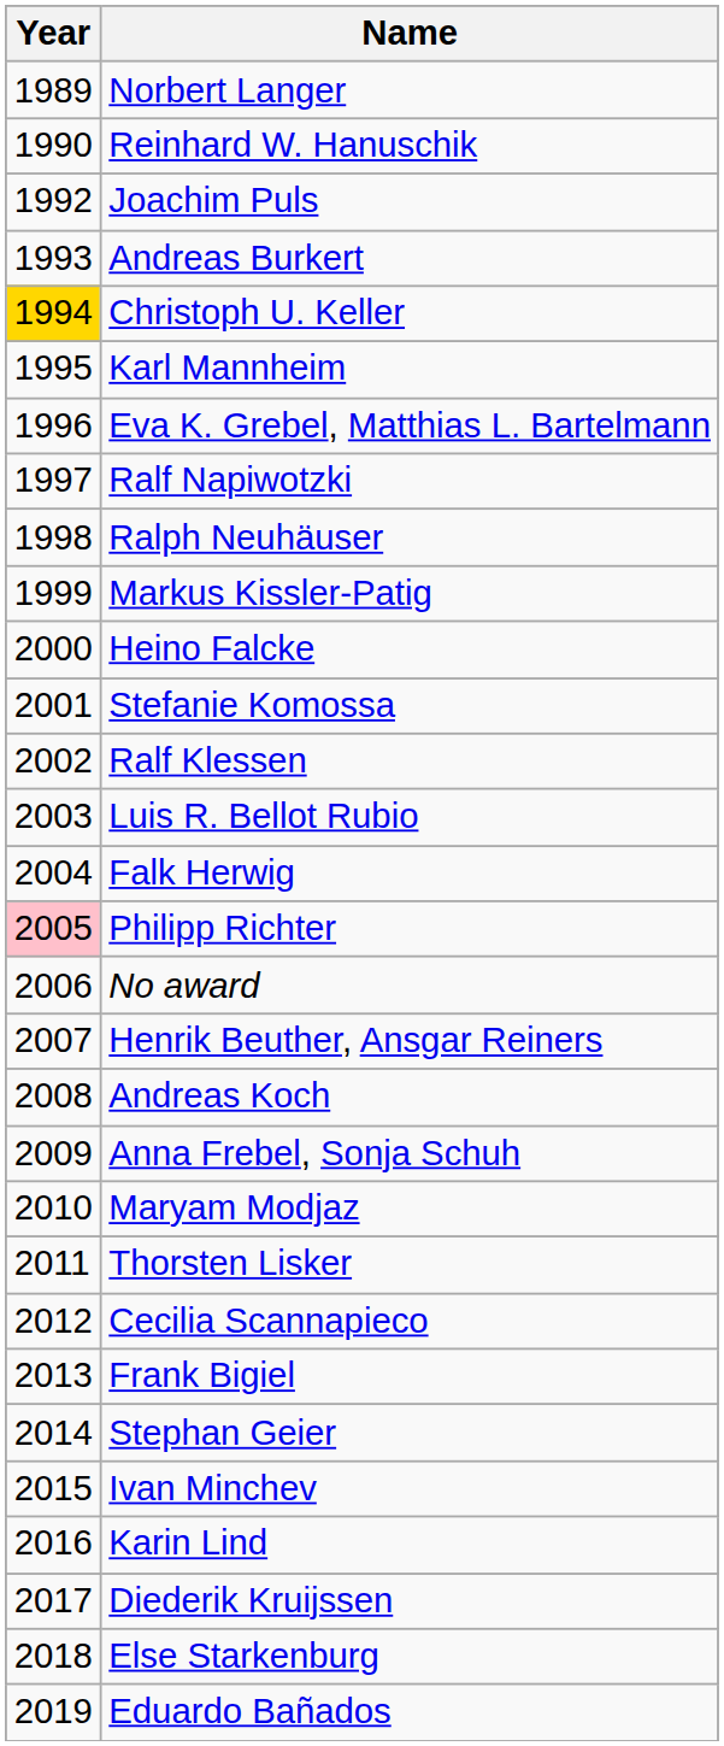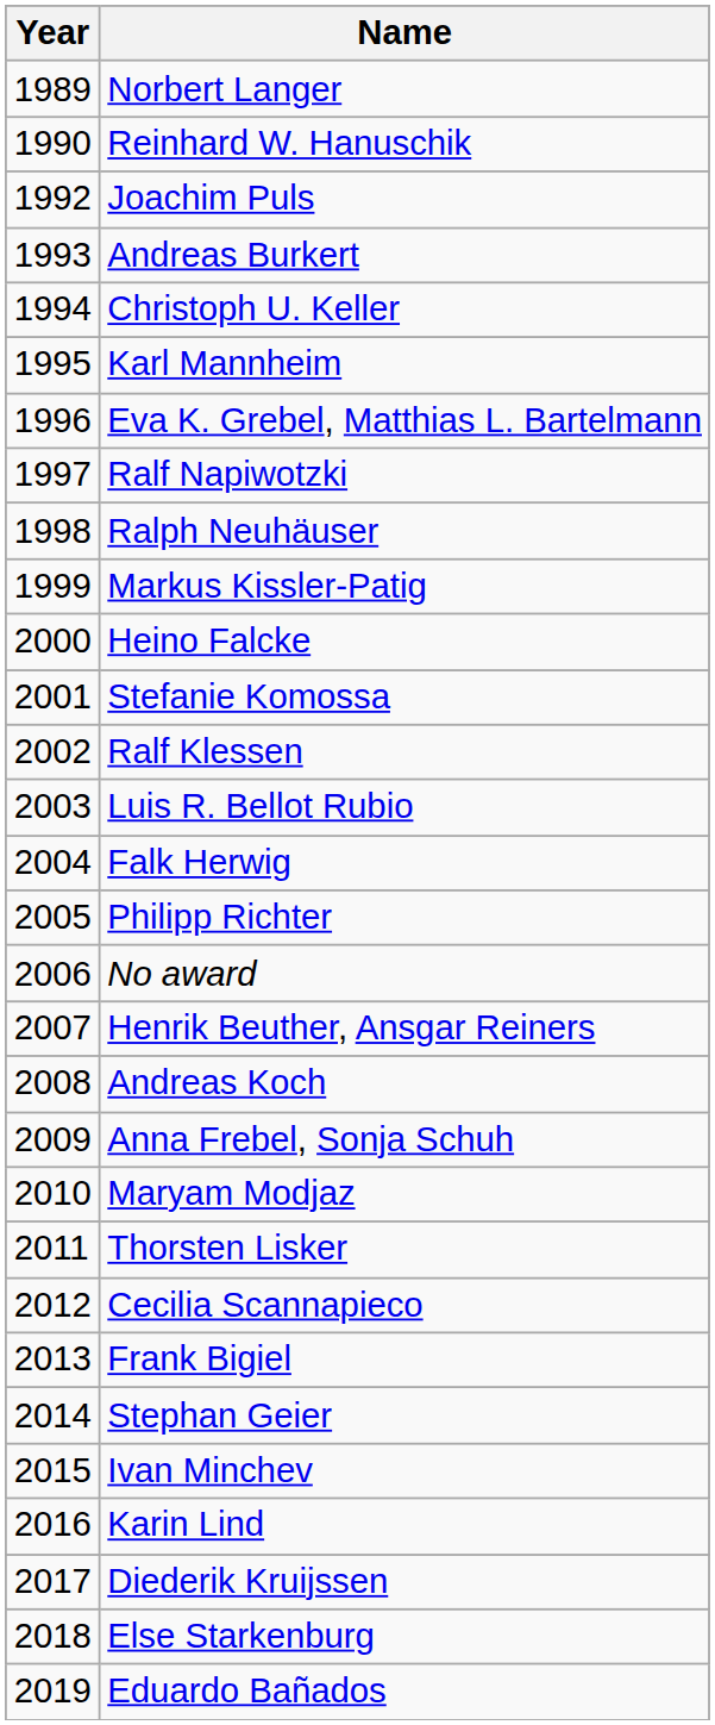Christoph U. Keller | Year: gold background -> no background
Philipp Richter | Year: pink background -> no background
